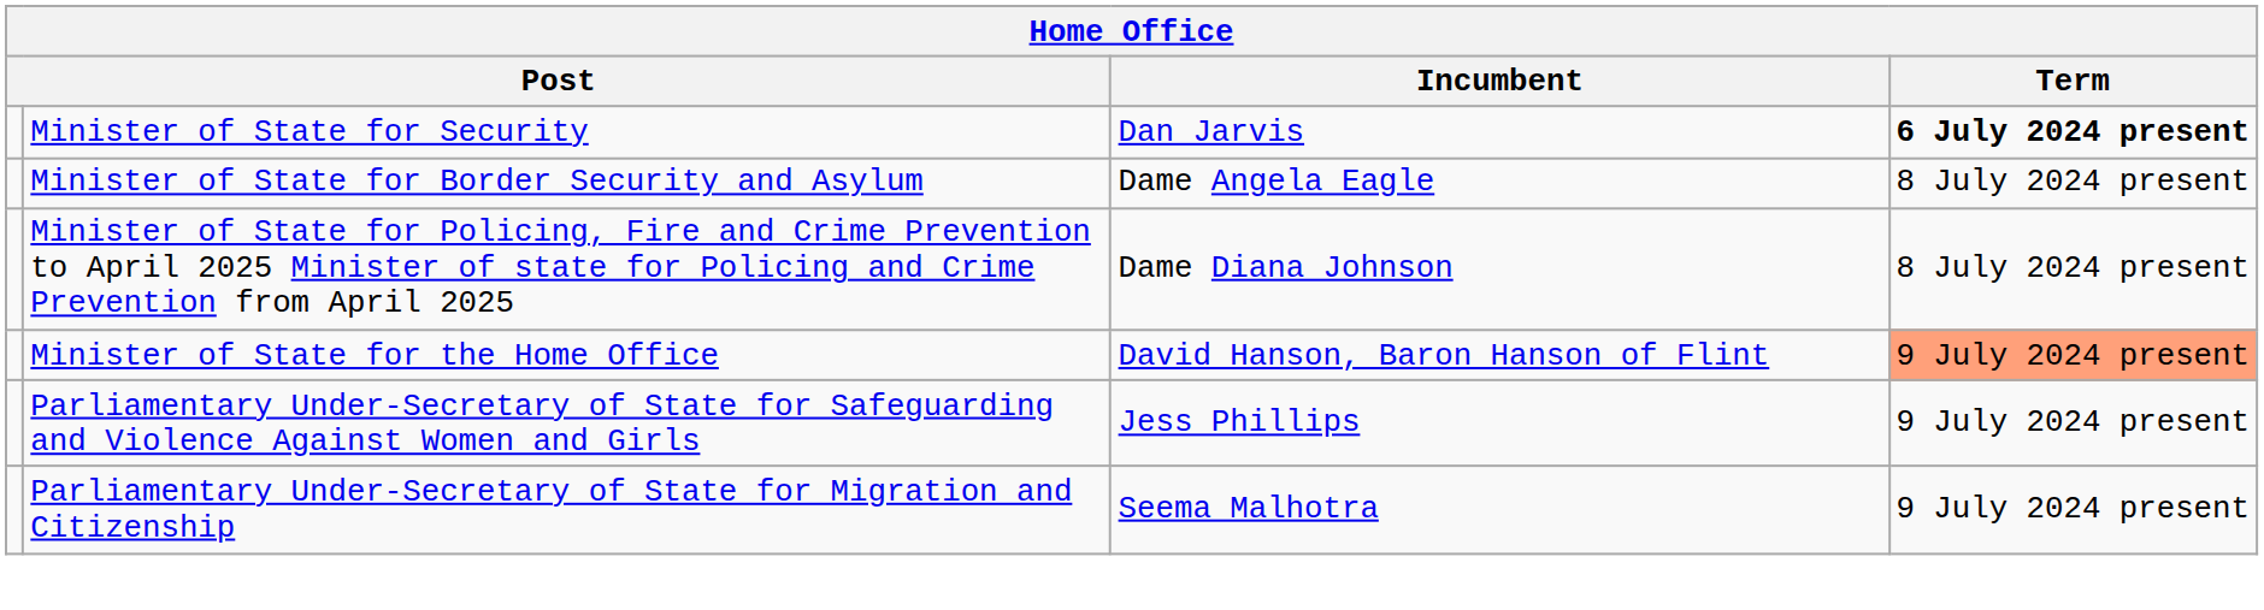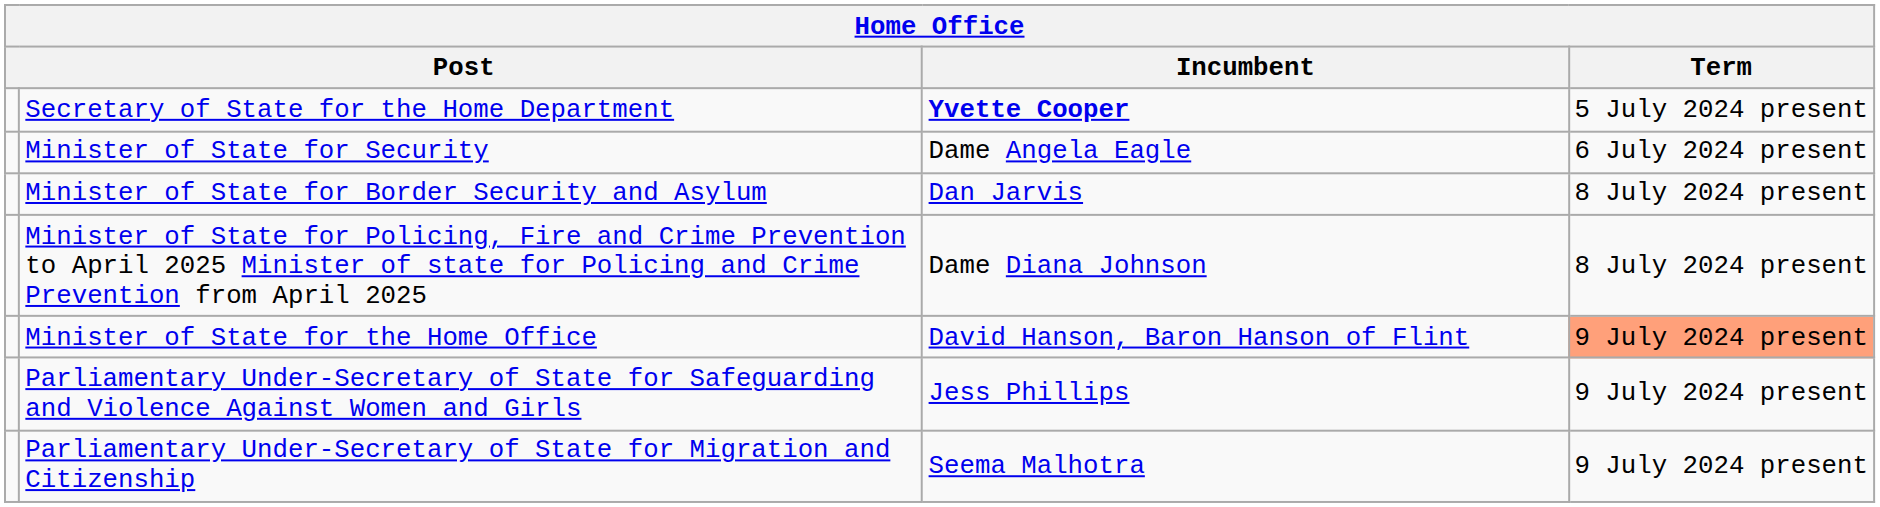+ row: Secretary of State for the Home Department | Yvette Cooper | 5 July 2024 present
Minister of State for Security | Incumbent: Dan Jarvis -> Dame Angela Eagle
Minister of State for Security | Term: bold -> normal
Minister of State for Border Security and Asylum | Incumbent: Dame Angela Eagle -> Dan Jarvis
